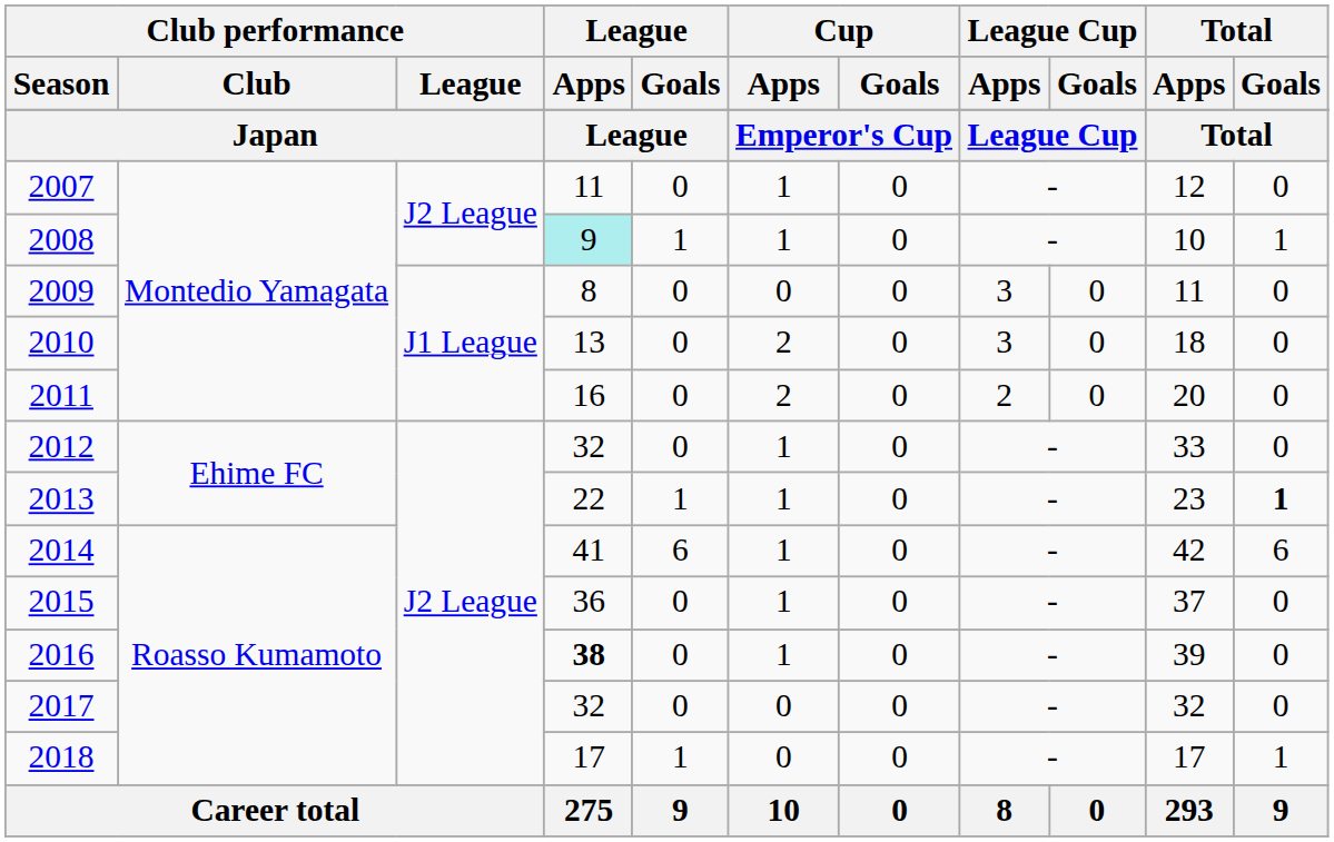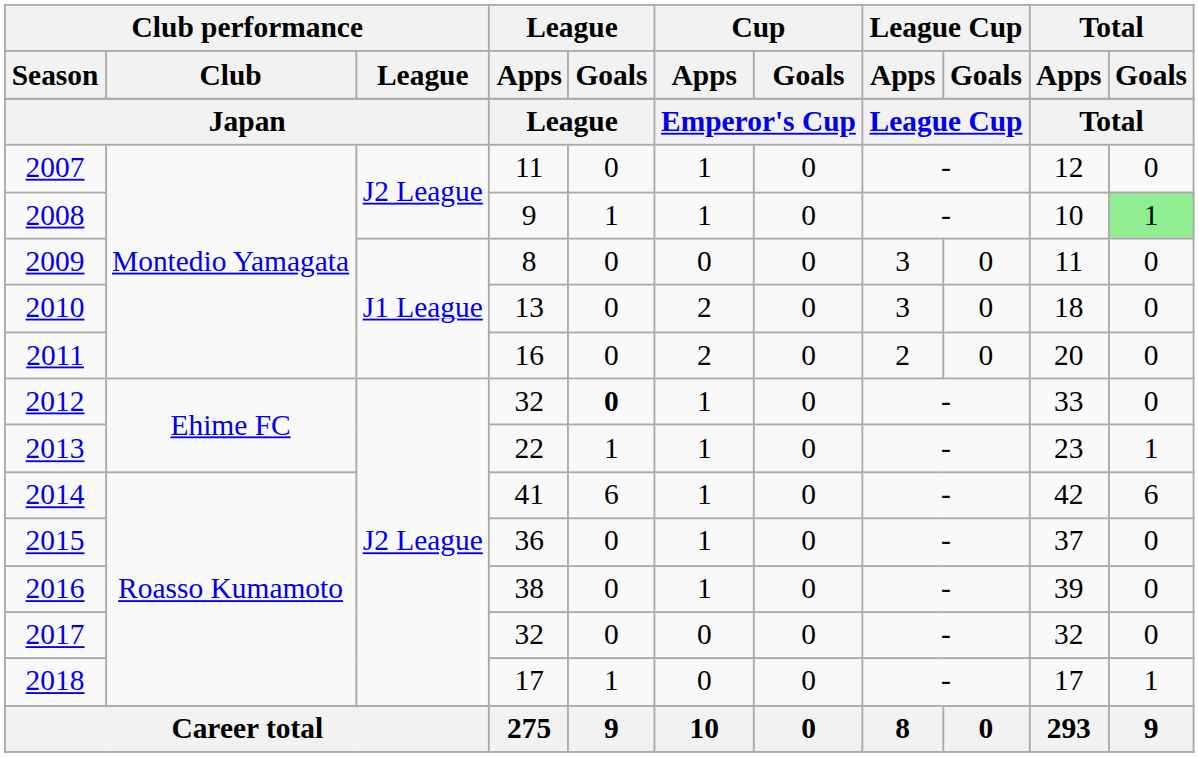2008 | League / Apps: paleturquoise background -> no background
2008 | Total / Goals: no background -> lightgreen background
2012 | League / Goals: normal -> bold
2013 | Total / Goals: bold -> normal
2016 | League / Apps: bold -> normal
